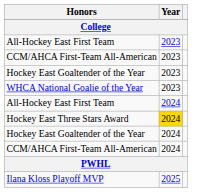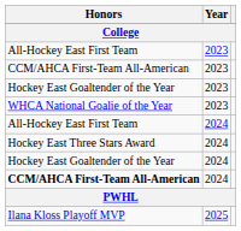Hockey East Three Stars Award | Year: gold background -> no background
CCM/AHCA First-Team All-American / 2024 | Honors: normal -> bold
